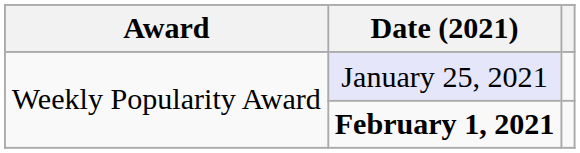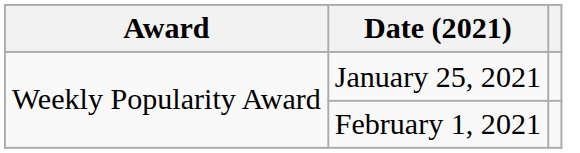January 25, 2021 | Date (2021): lavender background -> no background
February 1, 2021 | Date (2021): bold -> normal
